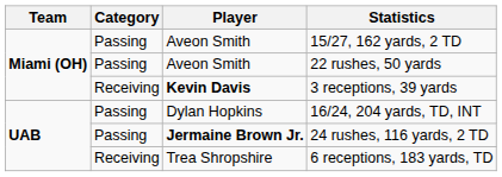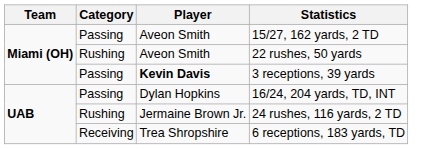22 rushes, 50 yards | Category: Passing -> Rushing
3 receptions, 39 yards | Category: Receiving -> Passing
24 rushes, 116 yards, 2 TD | Category: Passing -> Rushing
24 rushes, 116 yards, 2 TD | Player: bold -> normal
